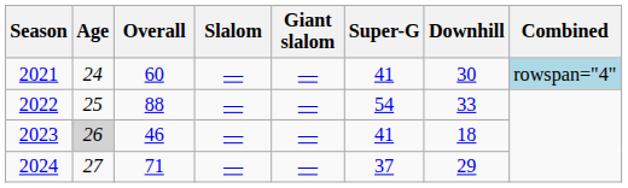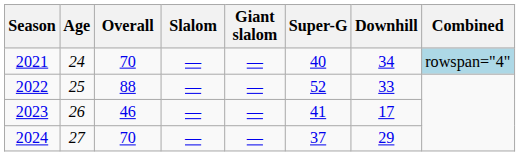2021 | Overall: 60 -> 70
2021 | Super-G: 41 -> 40
2021 | Downhill: 30 -> 34
2022 | Super-G: 54 -> 52
2023 | Age: lightgrey background -> no background
2023 | Downhill: 18 -> 17
2024 | Overall: 71 -> 70
